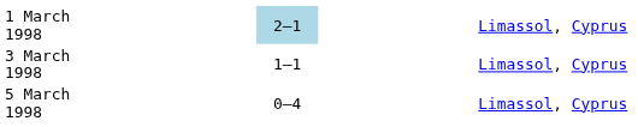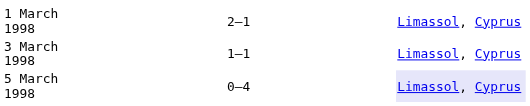1 March 1998 | column 2: lightblue background -> no background
5 March 1998 | column 3: no background -> lavender background
